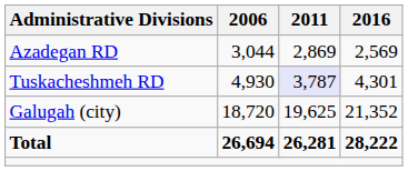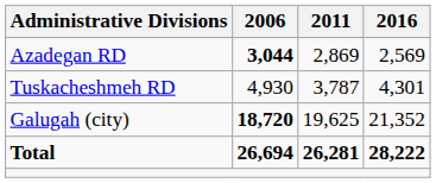Azadegan RD | 2006: normal -> bold
Tuskacheshmeh RD | 2011: lavender background -> no background
Galugah (city) | 2006: normal -> bold
